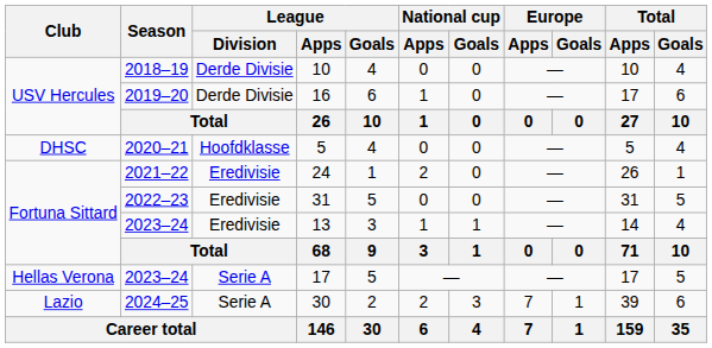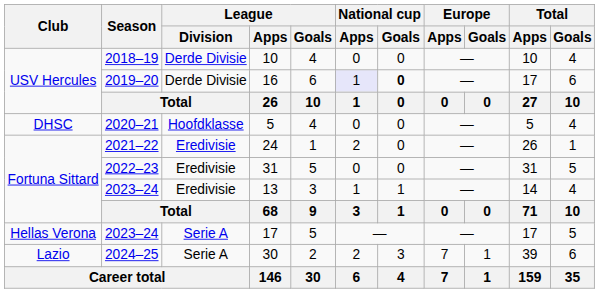16 | National cup / Apps: no background -> lavender background
16 | National cup / Goals: normal -> bold
